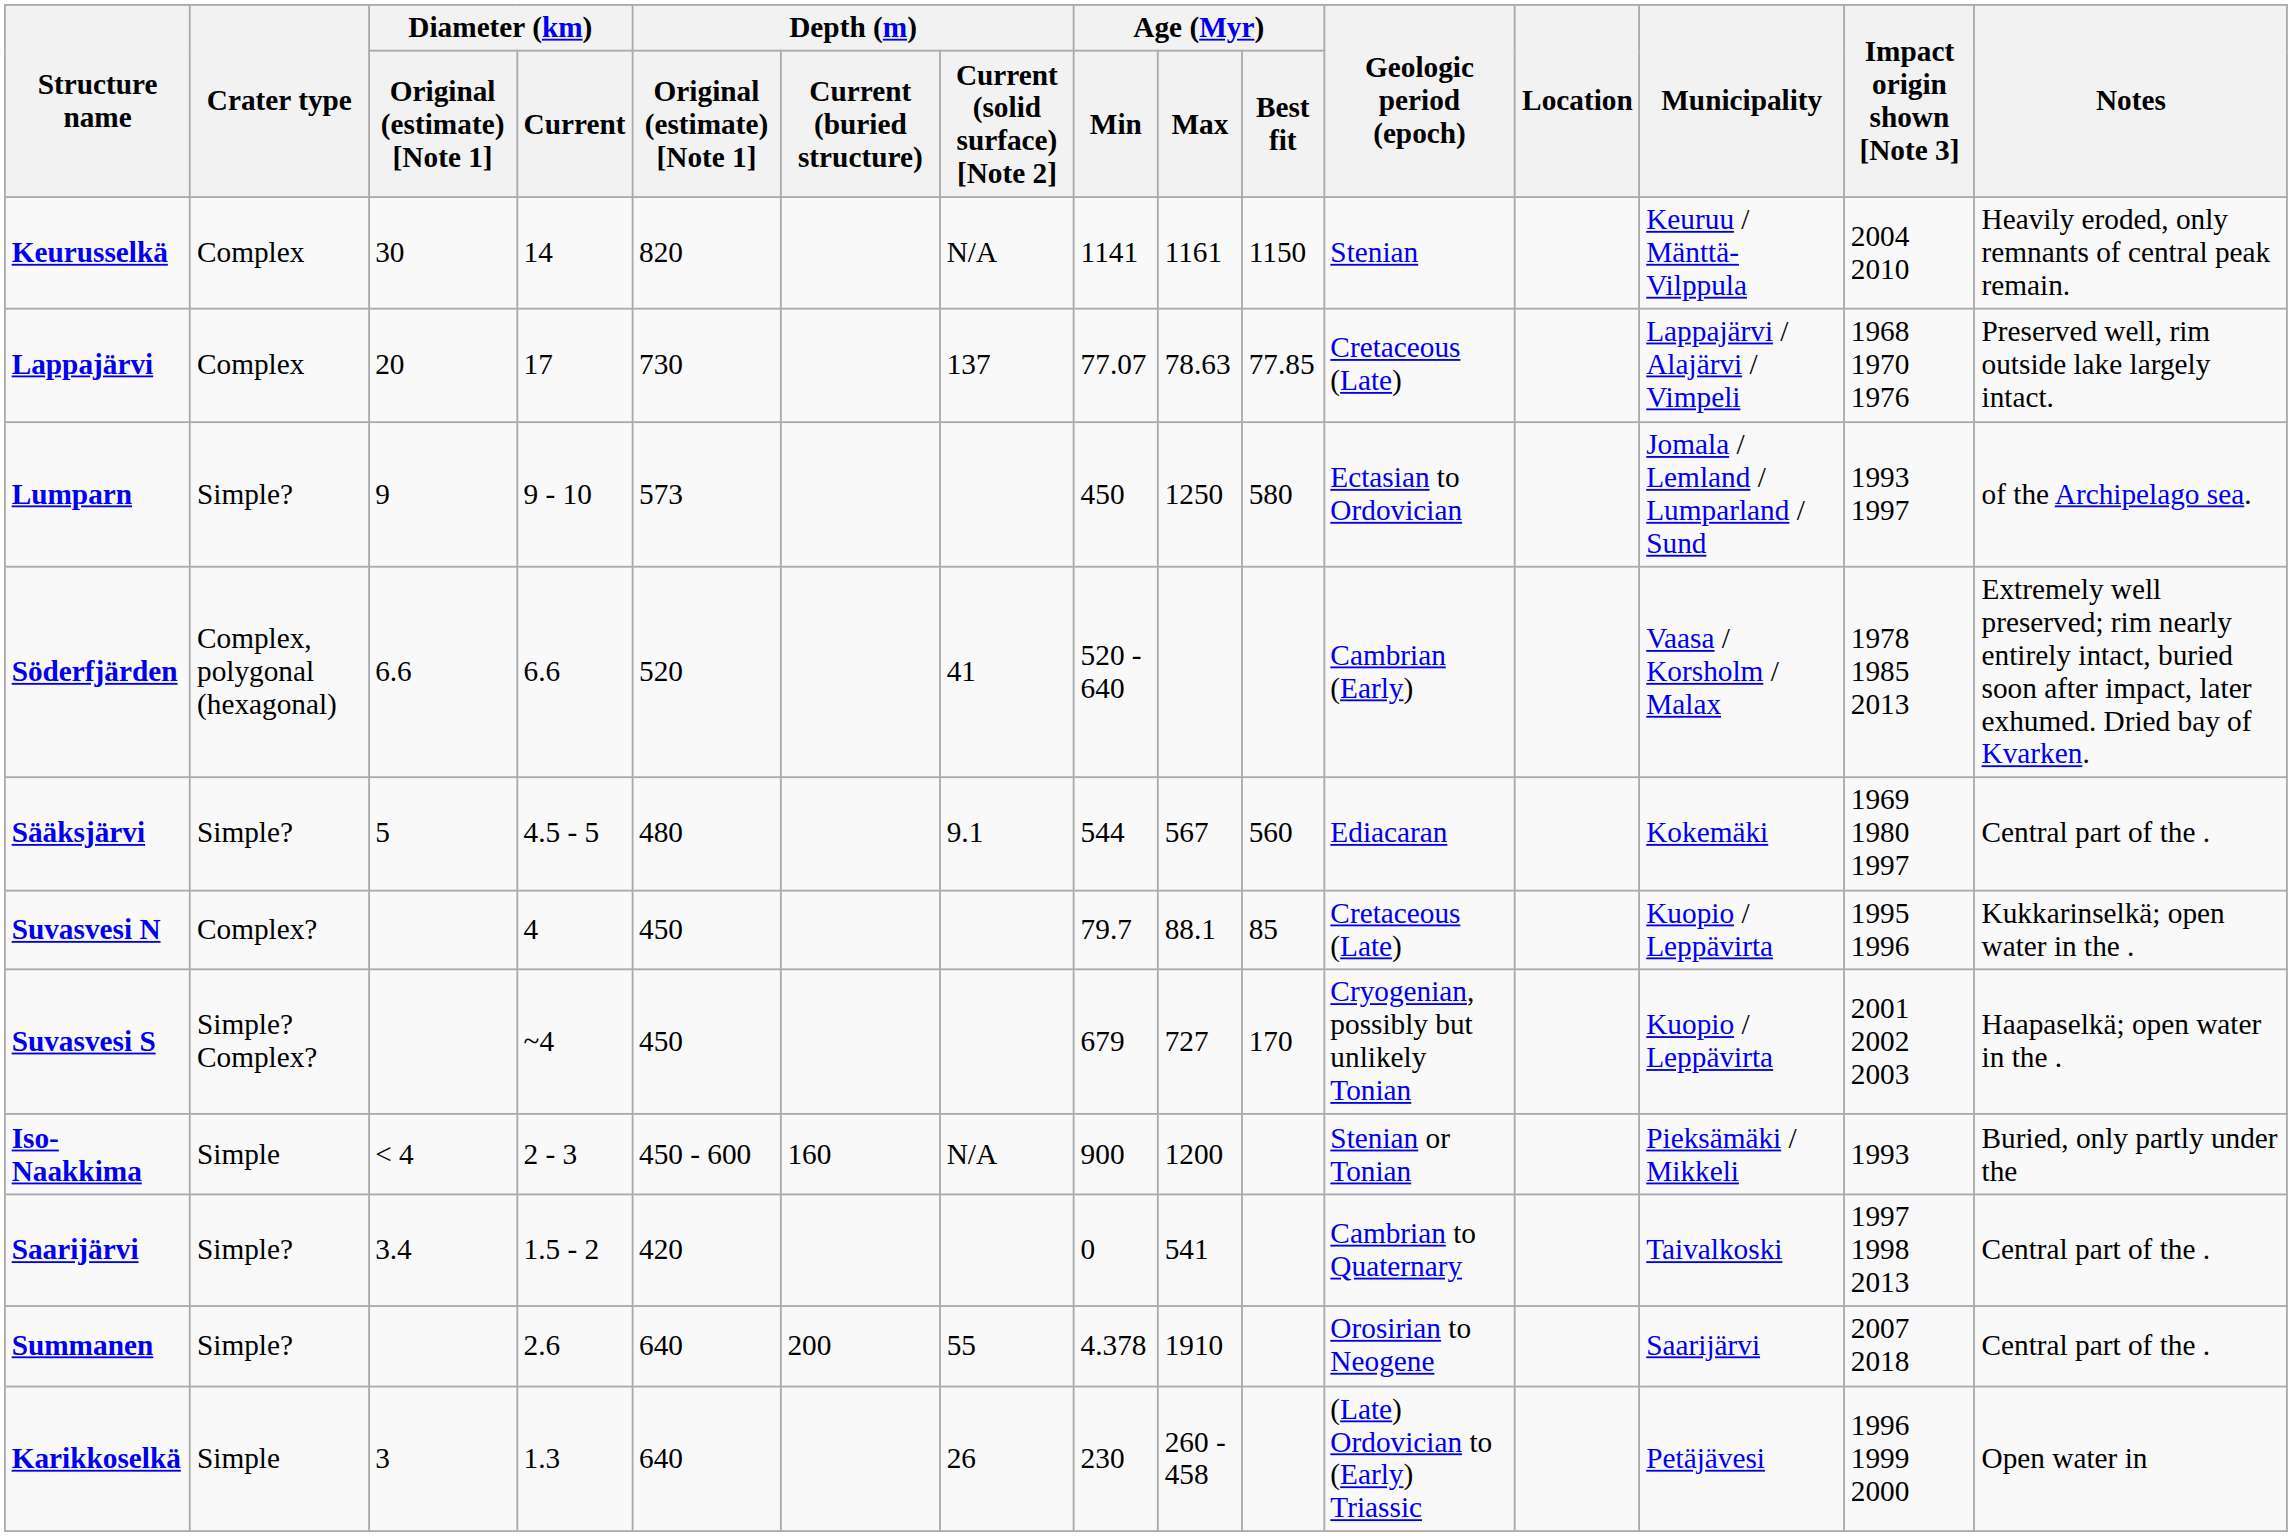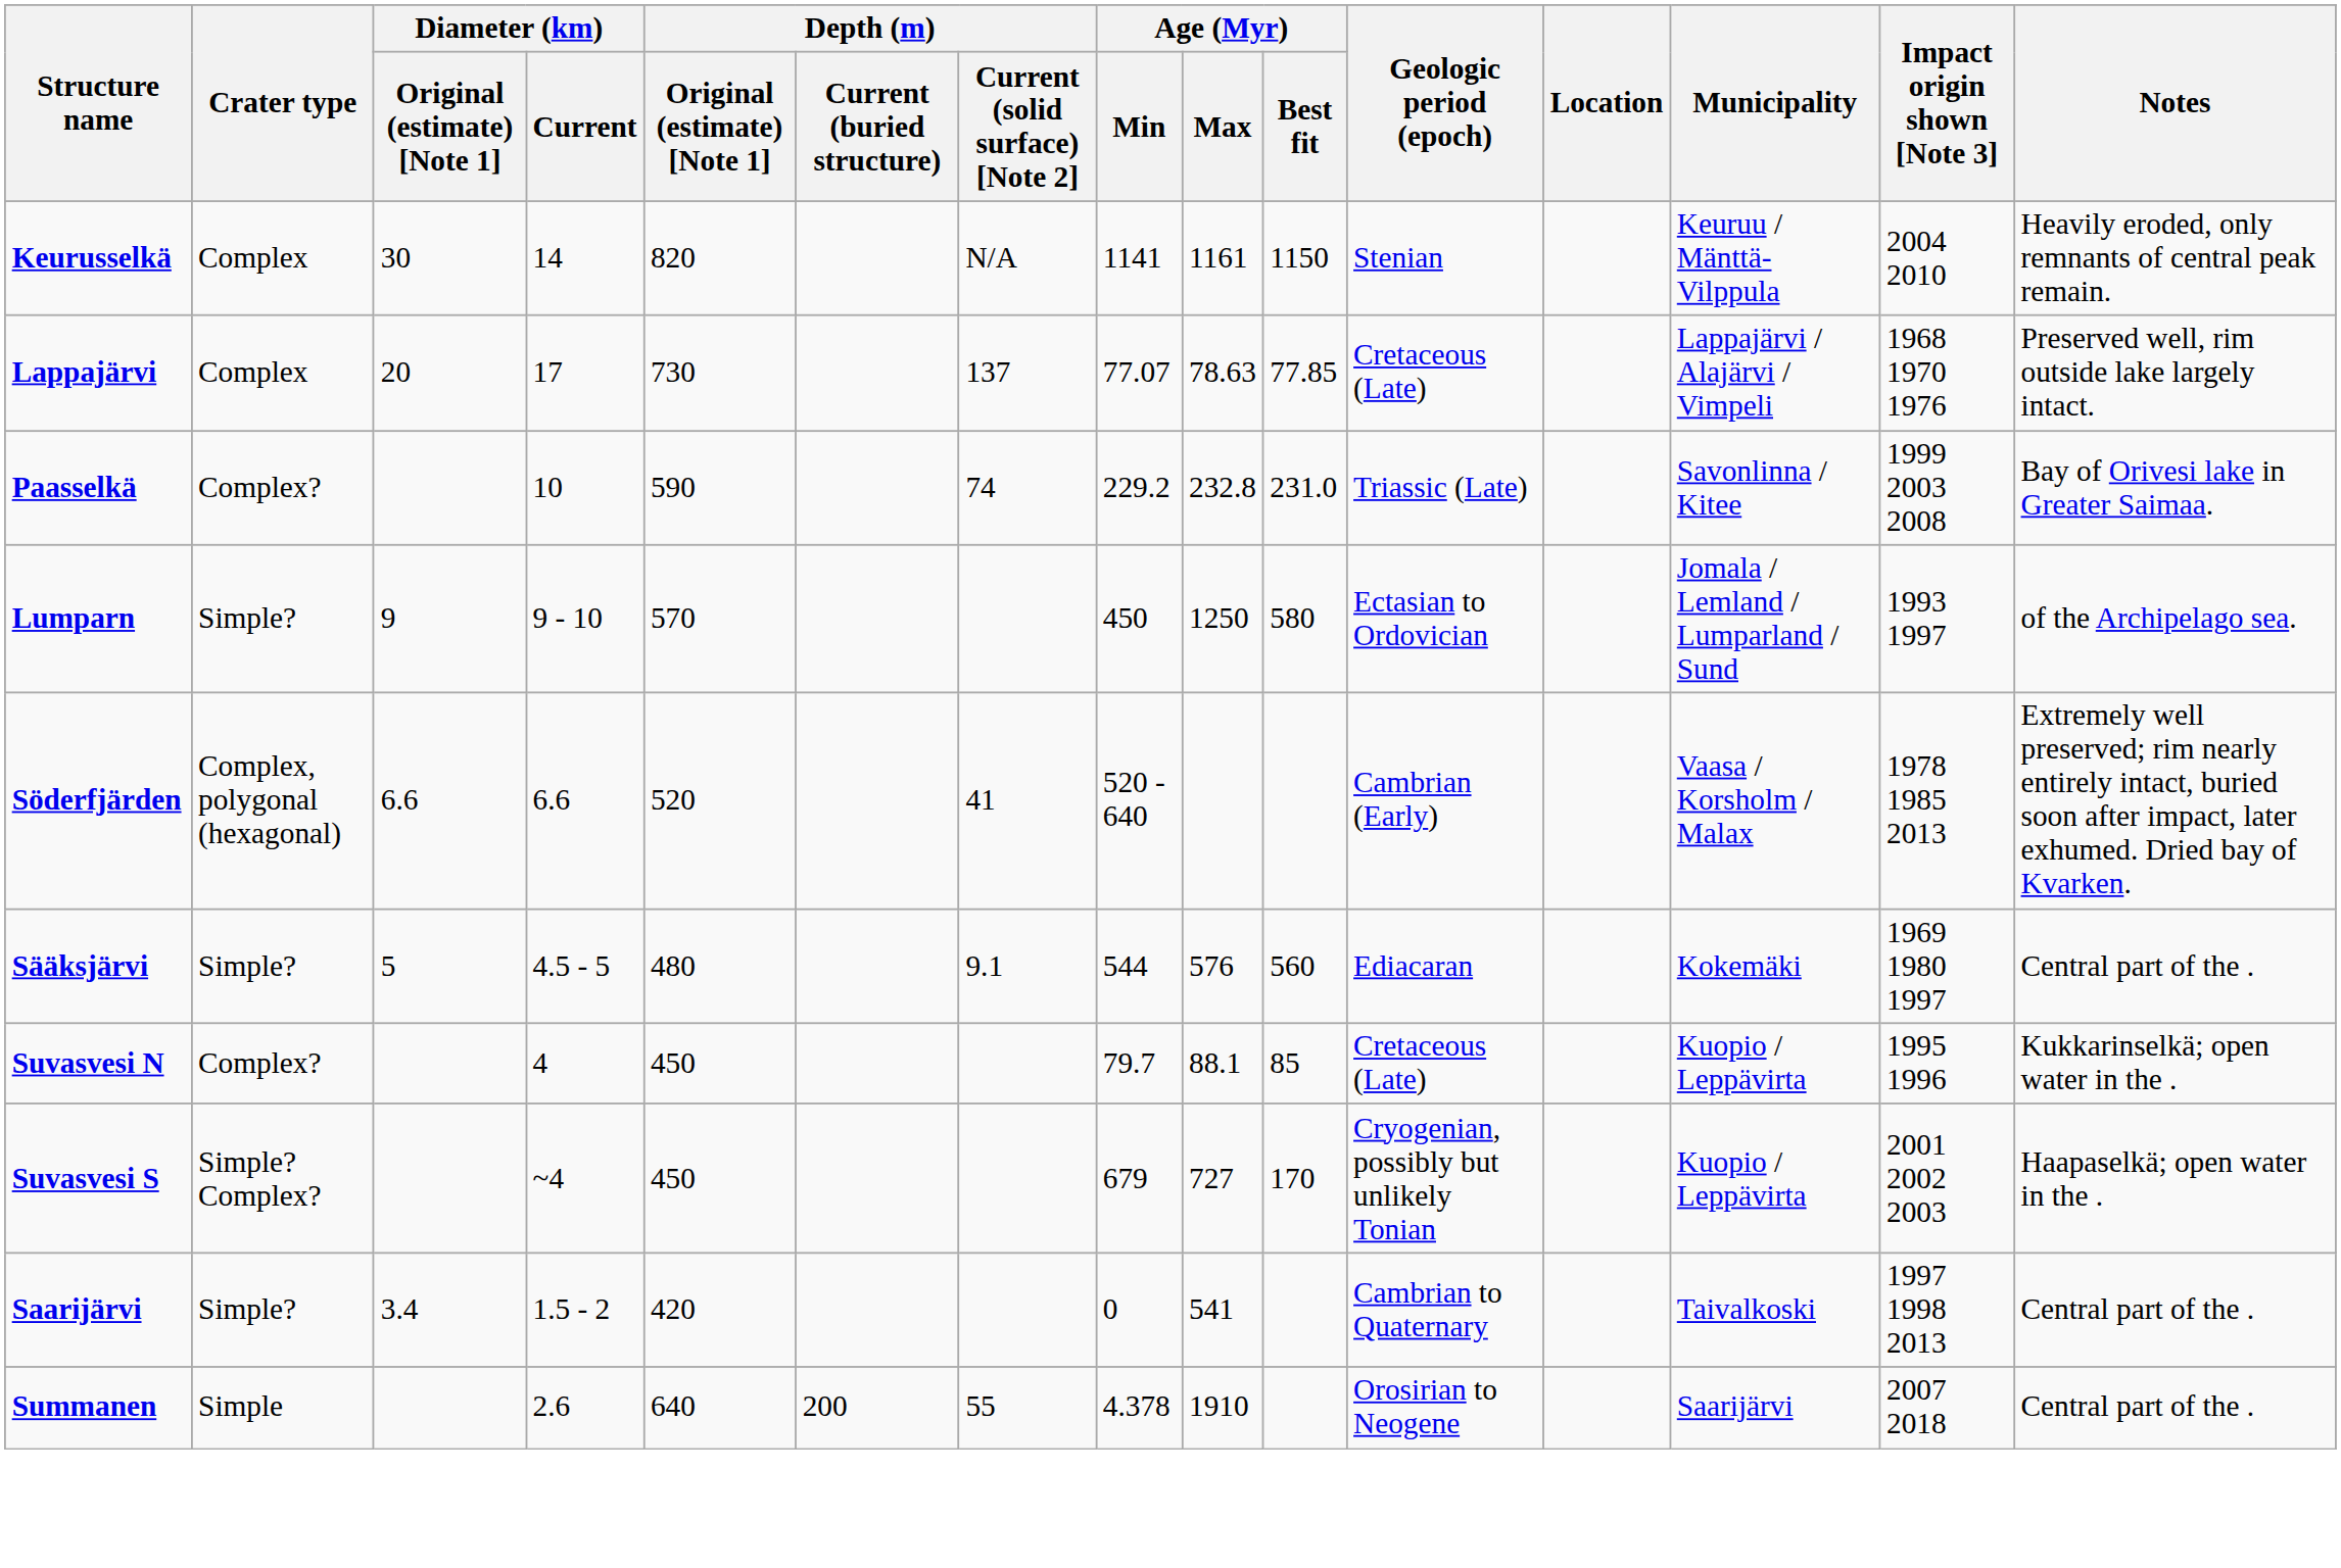+ row: Paasselkä | Complex? | 10 | 590 | 74 | 229.2 | 232.8 | 231.0 | Triassic (Late) | Savonlinna / Kitee | 1999 2003 2008 | Bay of Orivesi lake in Greater Saimaa.
Lumparn | Depth (m) / Original (estimate) [Note 1]: 573 -> 570
Sääksjärvi | Age (Myr) / Max: 567 -> 576
- row: Iso-Naakkima | Simple | < 4 | 2 - 3 | 450 - 600 | 160 | N/A | 900 | 1200 | Stenian or Tonian | Pieksämäki / Mikkeli | 1993 | Buried, only partly under the
Summanen | Crater type: Simple? -> Simple
- row: Karikkoselkä | Simple | 3 | 1.3 | 640 | 26 | 230 | 260 - 458 | (Late) Ordovician to (Early) Triassic | Petäjävesi | 1996 1999 2000 | Open water in
